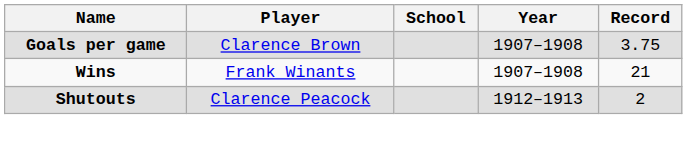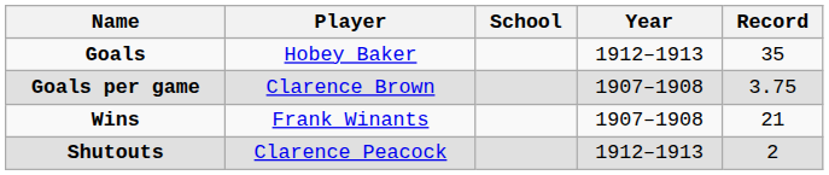+ row: Goals | Hobey Baker | 1912–1913 | 35
